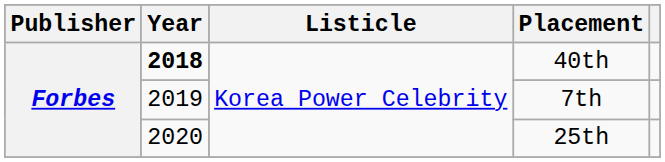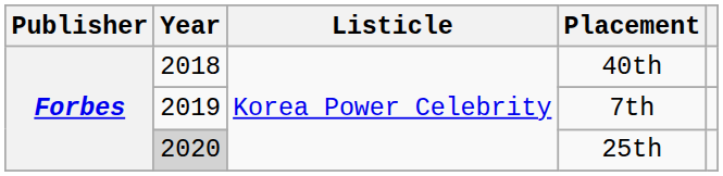40th | Year: bold -> normal
25th | Year: no background -> lightgrey background
